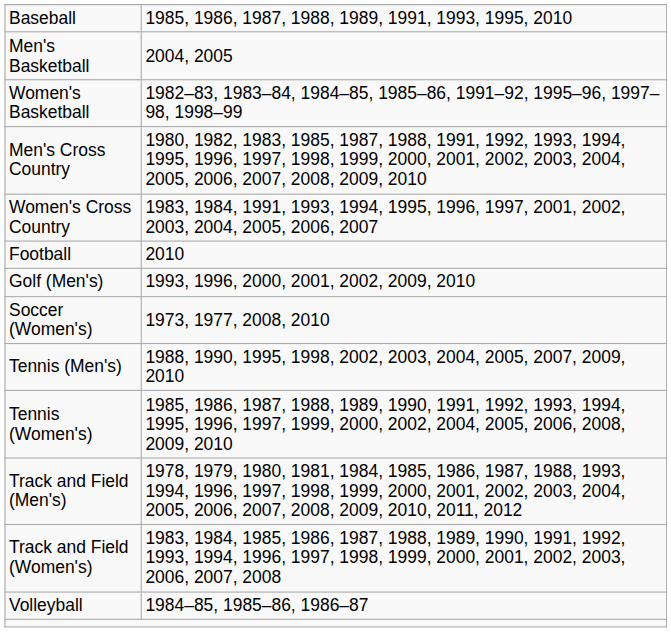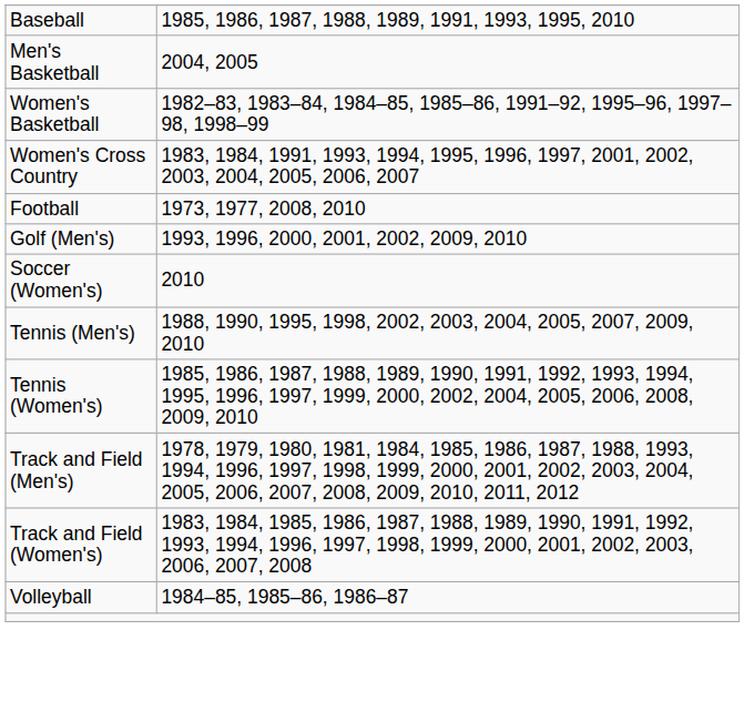- row: Men's Cross Country | 1980, 1982, 1983, 1985, 1987, 1988, 1991, 1992, 1993, 1994, 1995, 1996, 1997, 1998, 1999, 2000, 2001, 2002, 2003, 2004, 2005, 2006, 2007, 2008, 2009, 2010
Football | column 2: 2010 -> 1973, 1977, 2008, 2010
Soccer (Women's) | column 2: 1973, 1977, 2008, 2010 -> 2010
